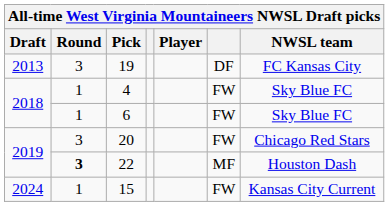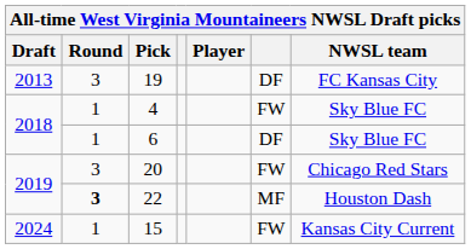6 | column 6: FW -> DF
